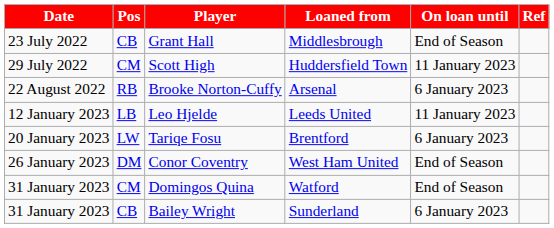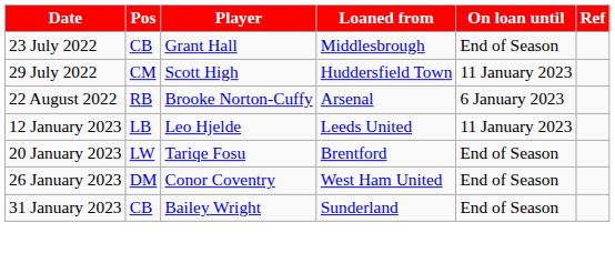Tariqe Fosu | On loan until: 6 January 2023 -> End of Season
- row: 31 January 2023 | CM | Domingos Quina | Watford | End of Season
Bailey Wright | On loan until: 6 January 2023 -> End of Season
